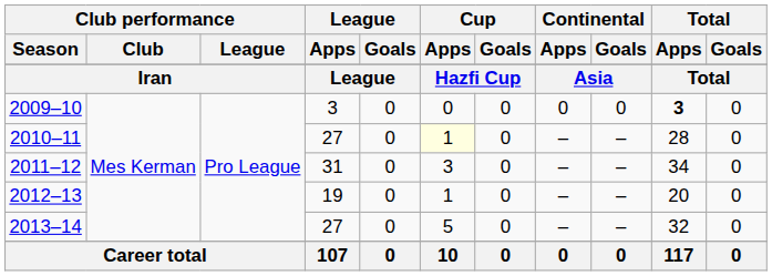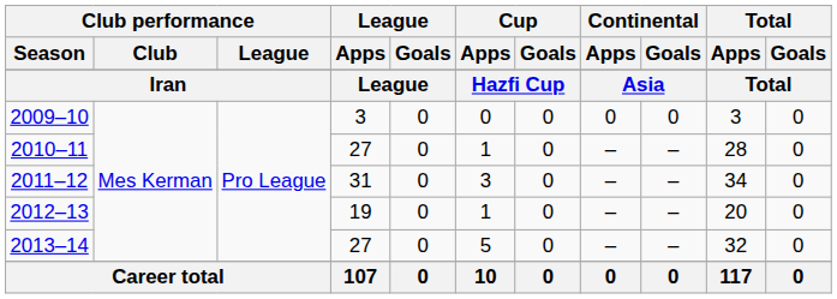2009–10 | Total / Apps: bold -> normal
2010–11 | Cup / Apps: lightyellow background -> no background
